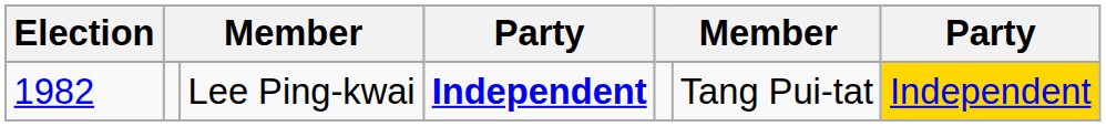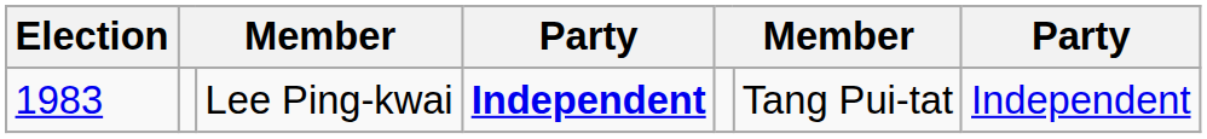Lee Ping-kwai | Election: 1982 -> 1983
Lee Ping-kwai | column 7: gold background -> no background
